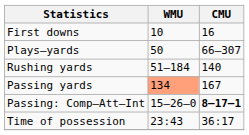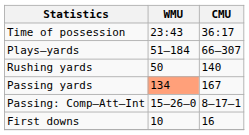rows swapped: First downs <-> Time of possession
Plays–yards | WMU: 50 -> 51–184
Rushing yards | WMU: 51–184 -> 50
Passing: Comp–Att–Int | CMU: bold -> normal
